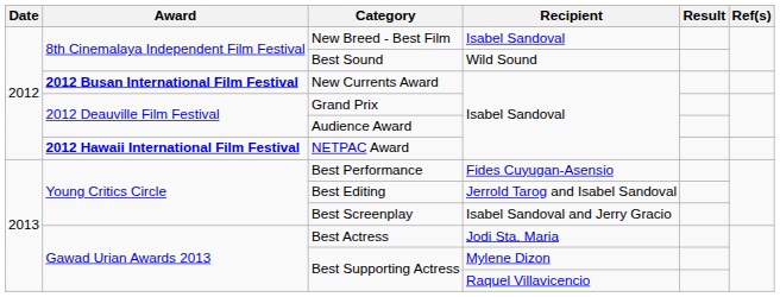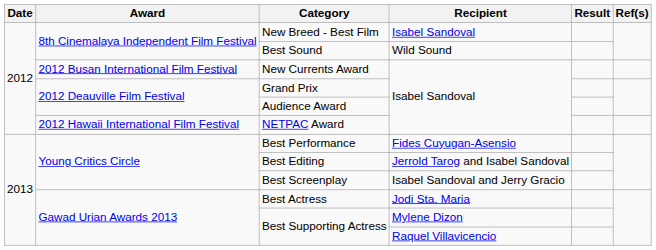New Currents Award | Award: bold -> normal
NETPAC Award | Award: bold -> normal
